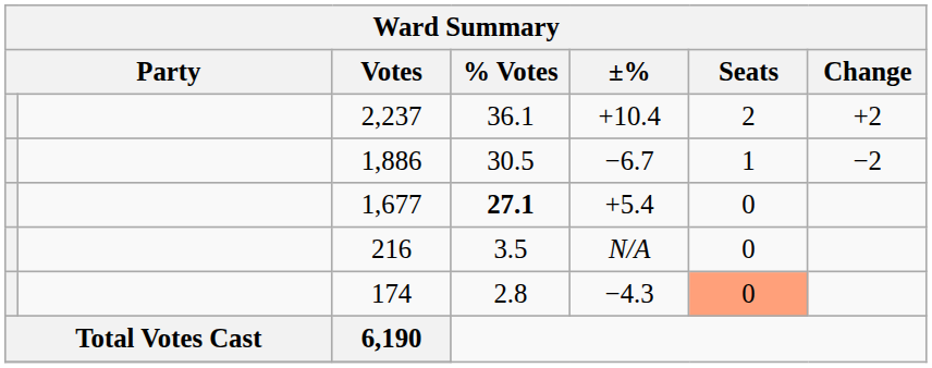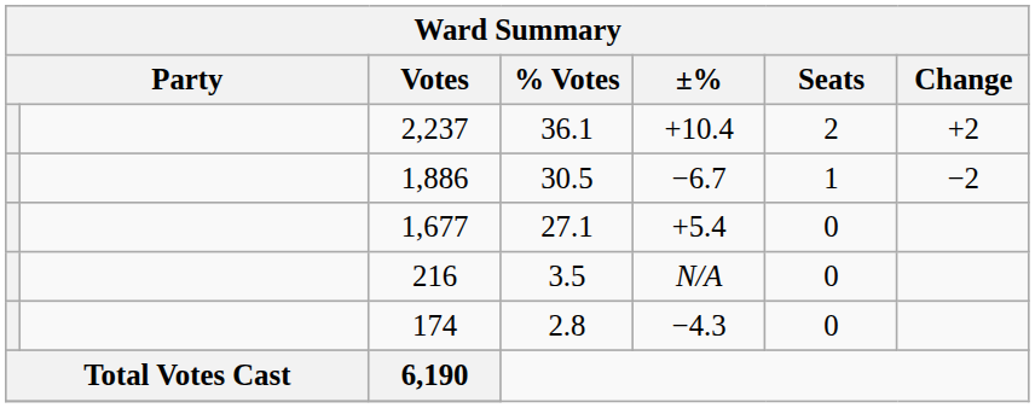1,677 | % Votes: bold -> normal
174 | Seats: lightsalmon background -> no background
